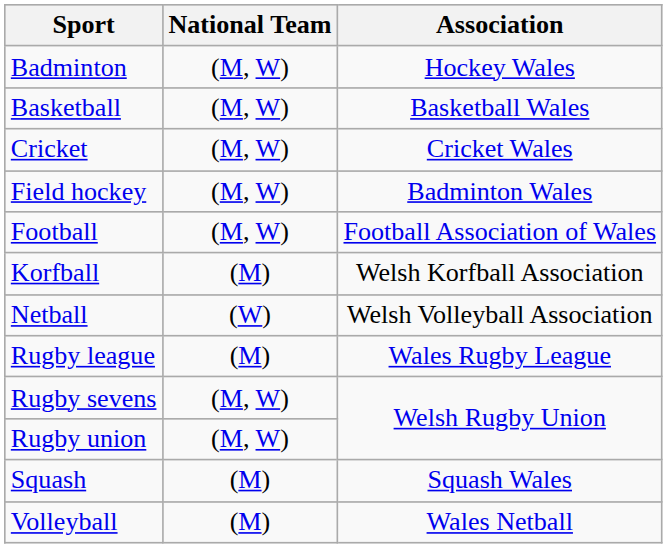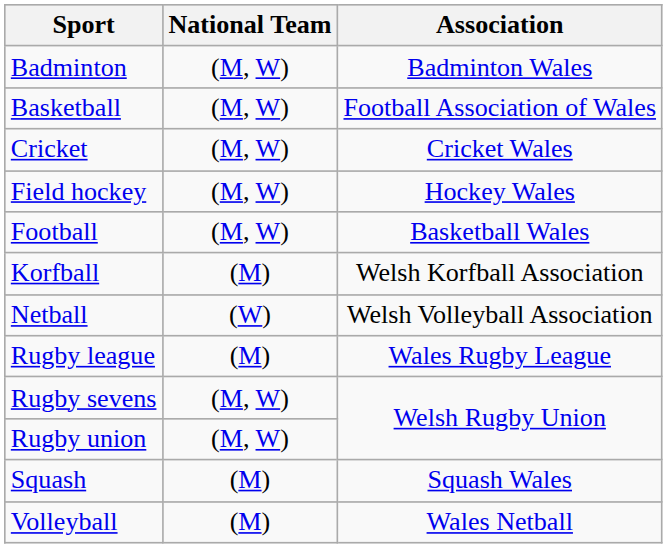Badminton | Association: Hockey Wales -> Badminton Wales
Basketball | Association: Basketball Wales -> Football Association of Wales
Field hockey | Association: Badminton Wales -> Hockey Wales
Football | Association: Football Association of Wales -> Basketball Wales
